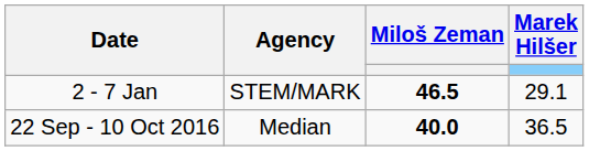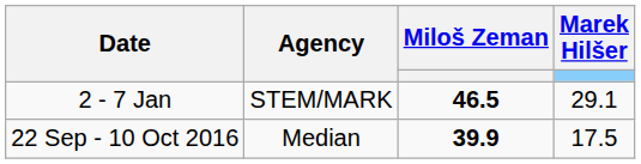22 Sep - 10 Oct 2016 | Miloš Zeman: 40.0 -> 39.9
22 Sep - 10 Oct 2016 | Marek Hilšer: 36.5 -> 17.5
